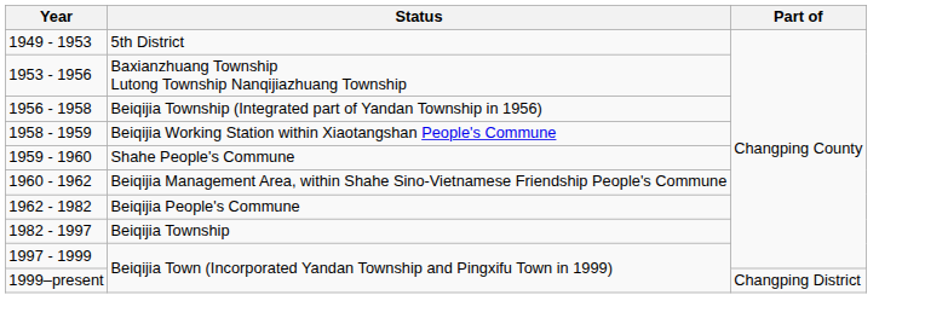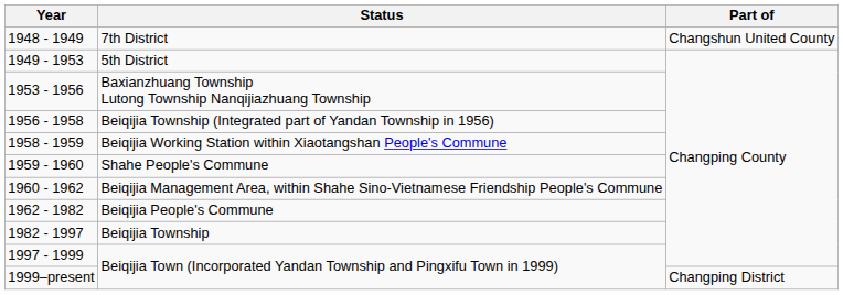+ row: 1948 - 1949 | 7th District | Changshun United County
